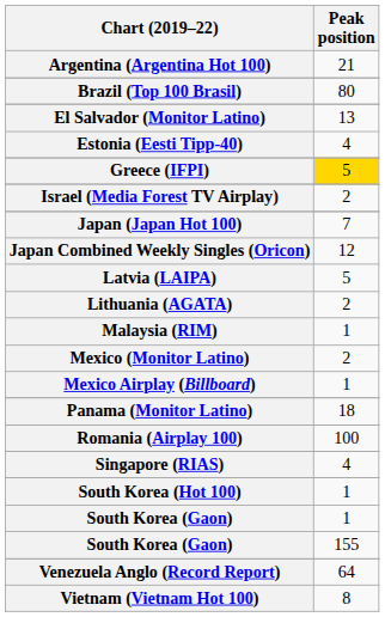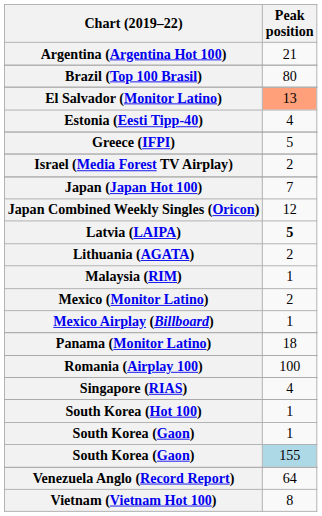row 4 | Peak position: no background -> lightsalmon background
row 6 | Peak position: gold background -> no background
row 10 | Peak position: normal -> bold
row 20 | Peak position: no background -> lightblue background
